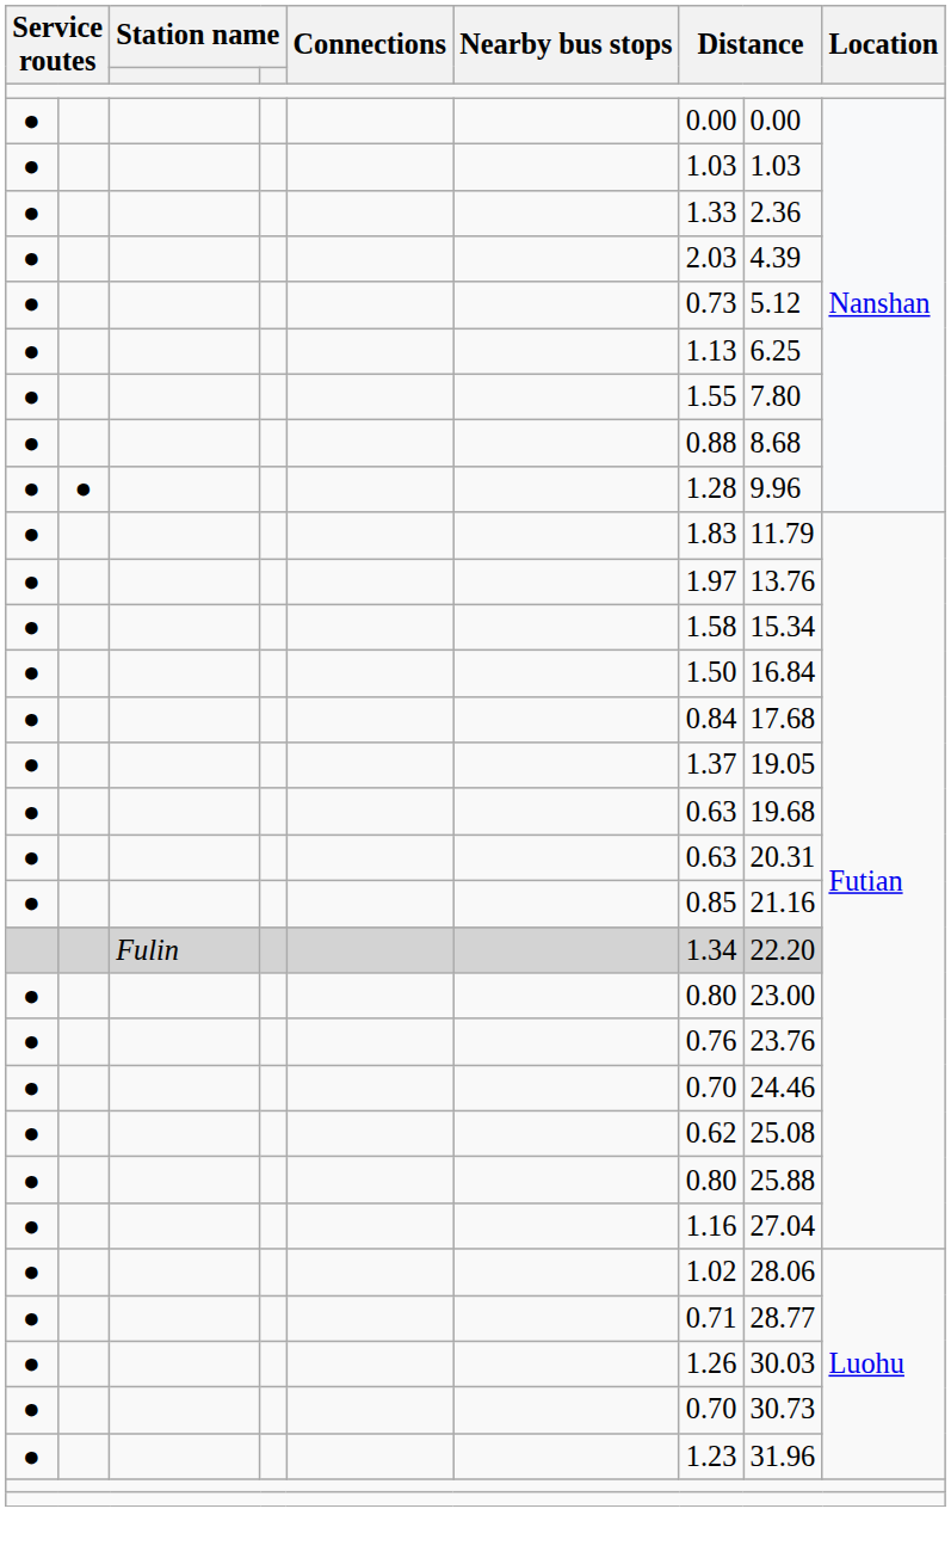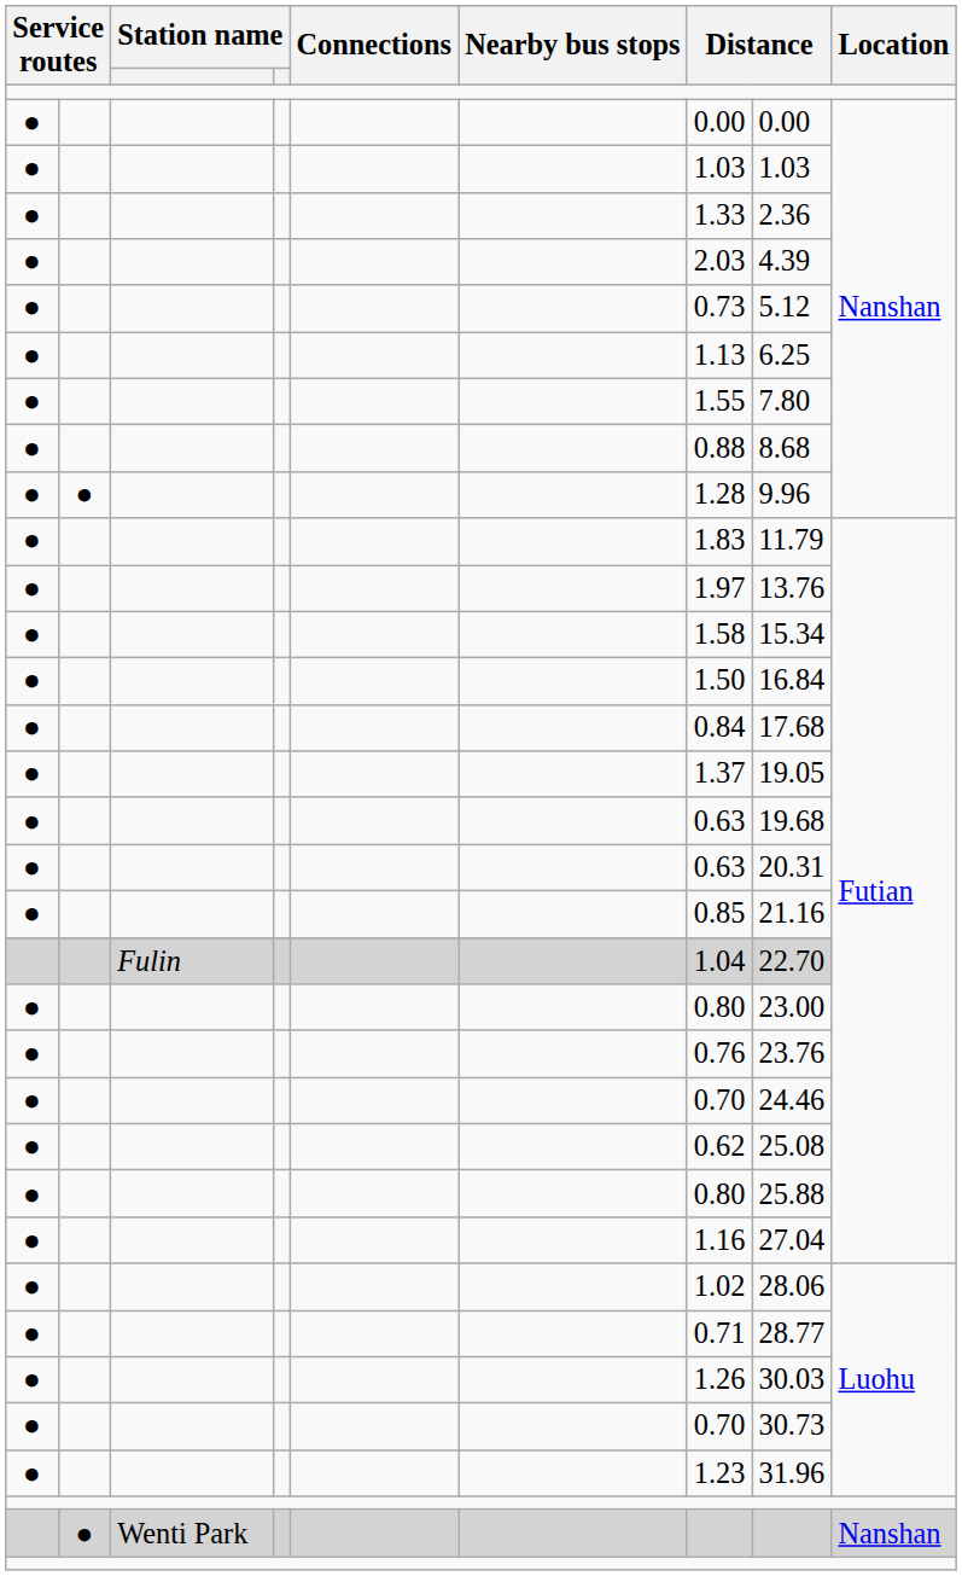Fulin | column 7: 1.34 -> 1.04
Fulin | column 8: 22.20 -> 22.70
+ row: ● | Wenti Park | Nanshan
